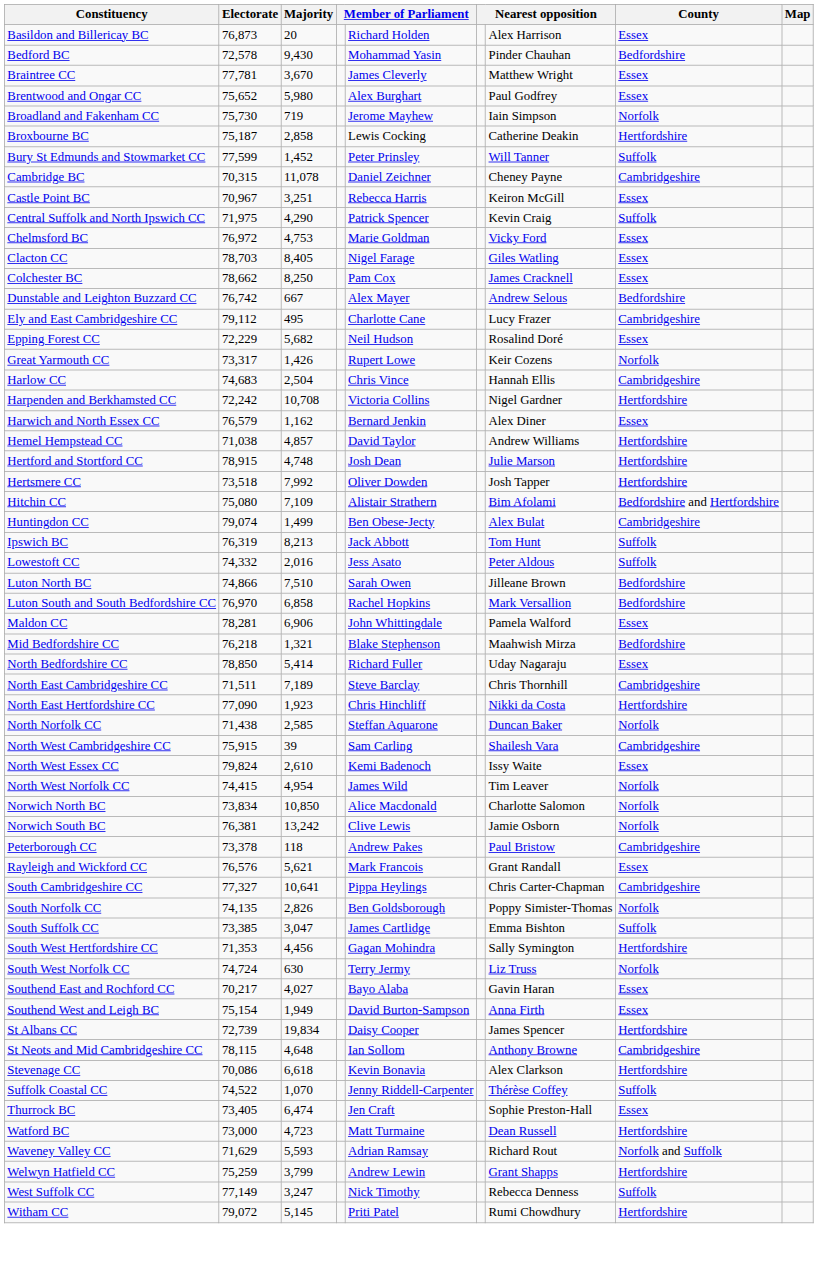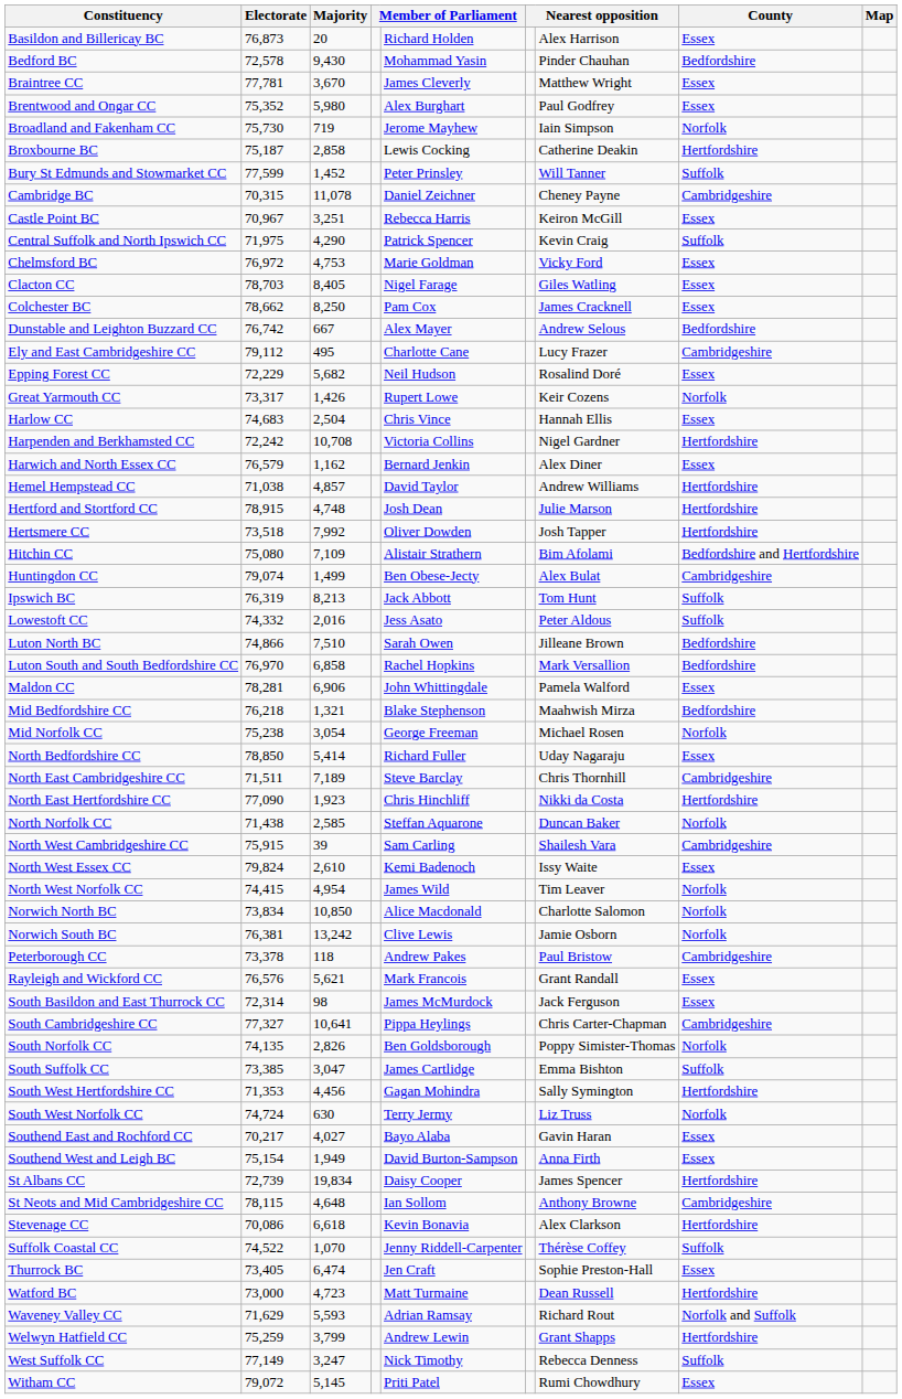Brentwood and Ongar CC | Electorate: 75,652 -> 75,352
Harlow CC | County: Cambridgeshire -> Essex
+ row: Mid Norfolk CC | 75,238 | 3,054 | George Freeman | Michael Rosen | Norfolk
+ row: South Basildon and East Thurrock CC | 72,314 | 98 | James McMurdock | Jack Ferguson | Essex
Witham CC | County: Hertfordshire -> Essex
